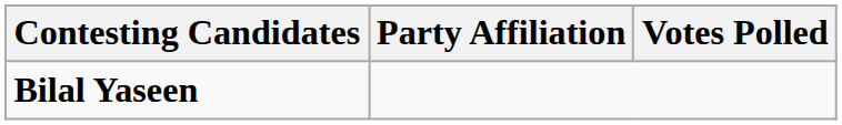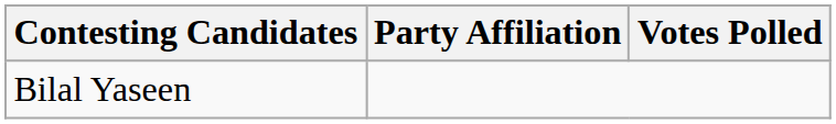Bilal Yaseen | Contesting Candidates: bold -> normal
